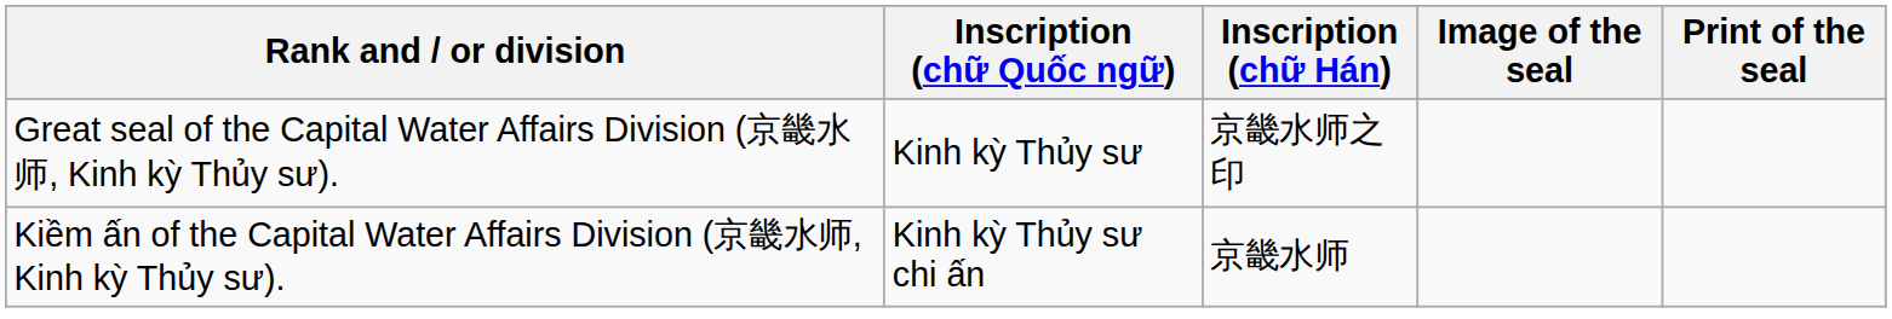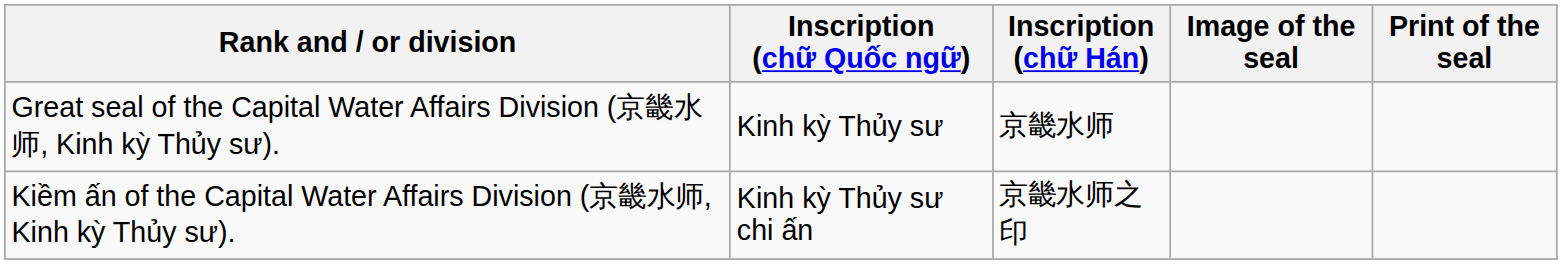row 2 | Inscription (chữ Hán): 京畿水师之印 -> 京畿水师
row 3 | Inscription (chữ Hán): 京畿水师 -> 京畿水师之印
